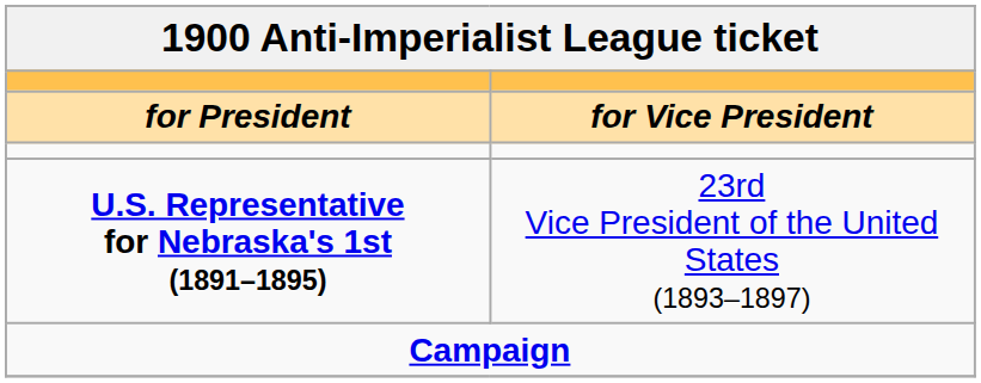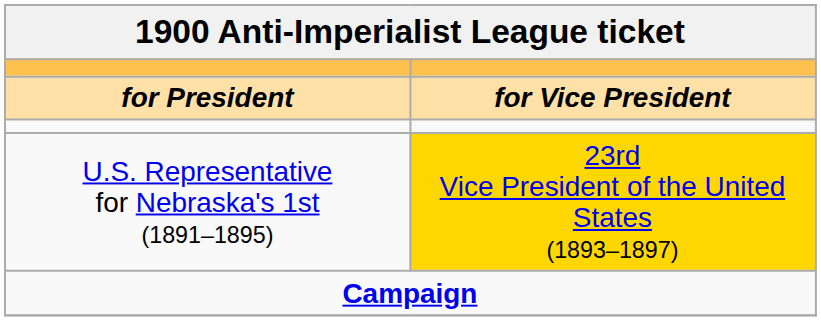U.S. Representative for Nebraska's 1st (1891–1895) | column 1: bold -> normal
U.S. Representative for Nebraska's 1st (1891–1895) | column 2: no background -> gold background
